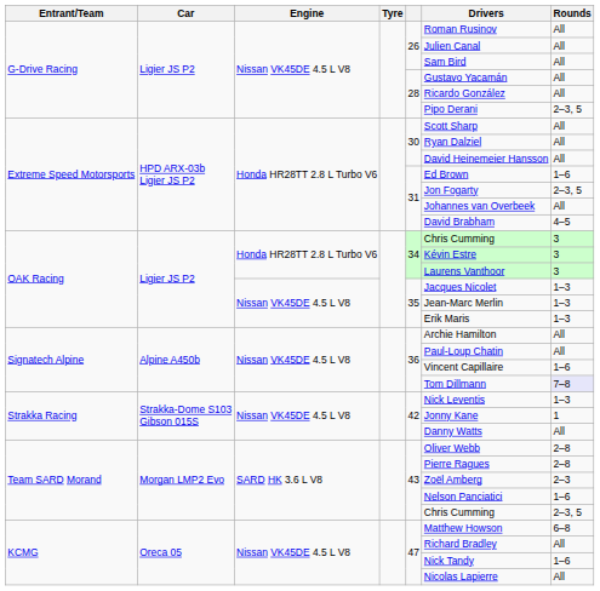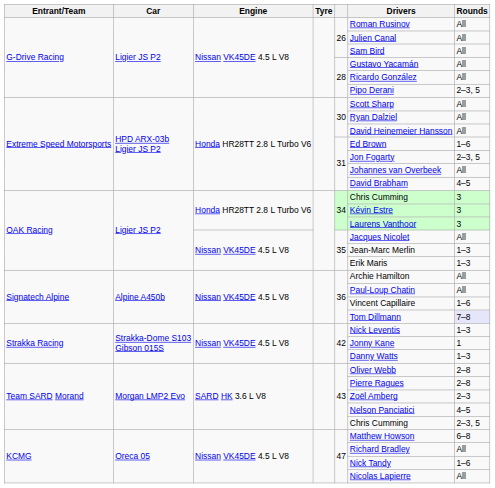row 18 | Rounds: 1–3 -> All
row 27 | Rounds: All -> 1–3
row 31 | Rounds: 1–6 -> 4–5
